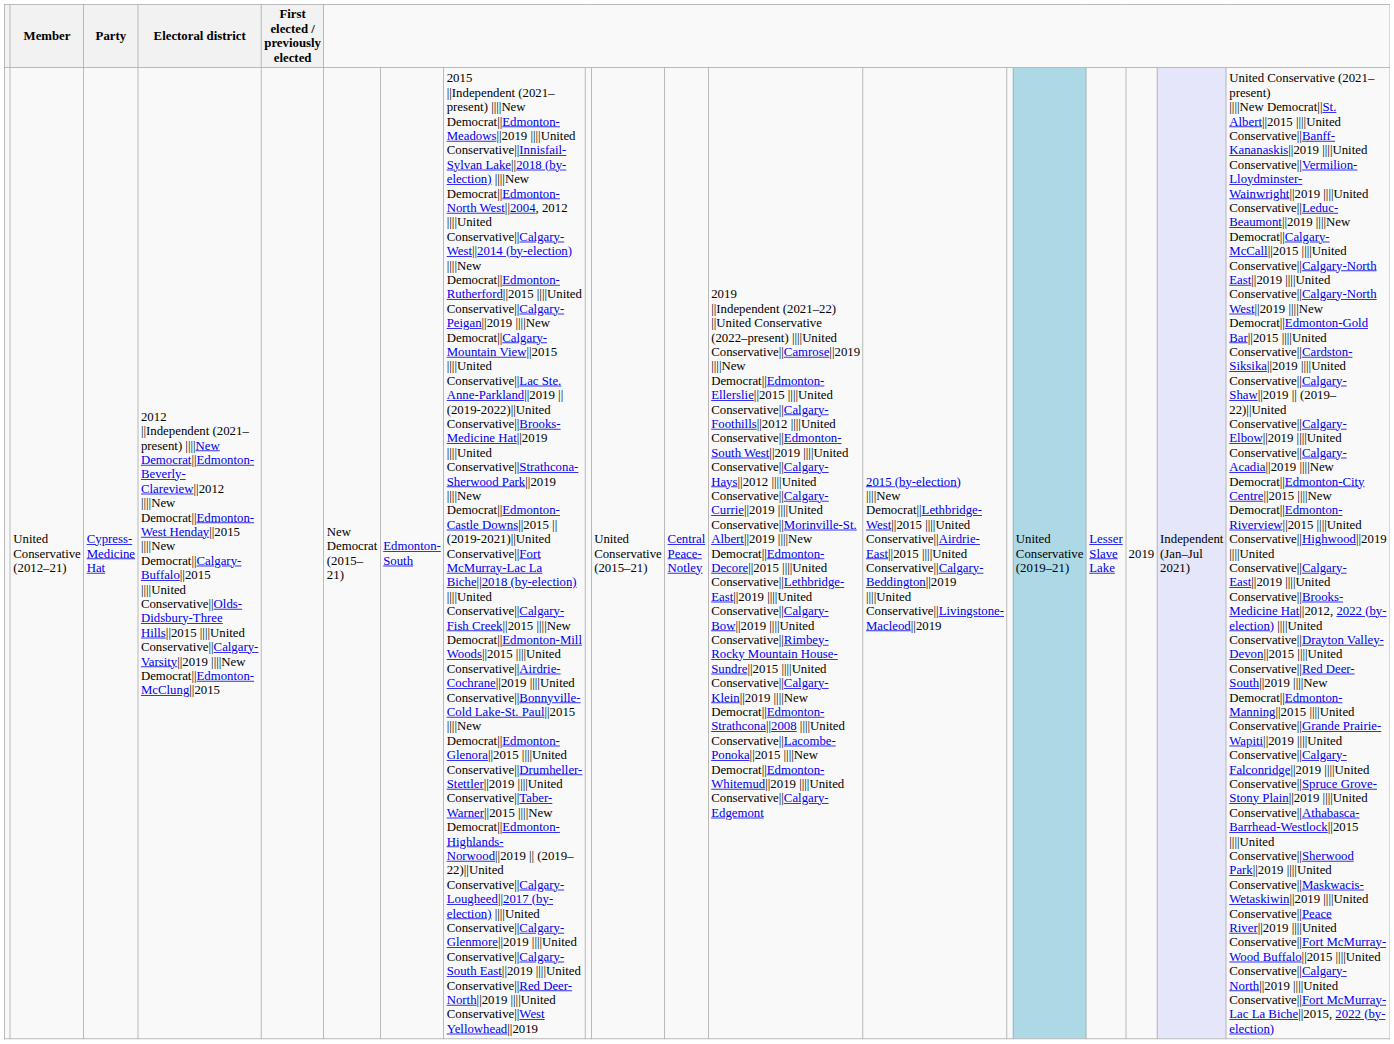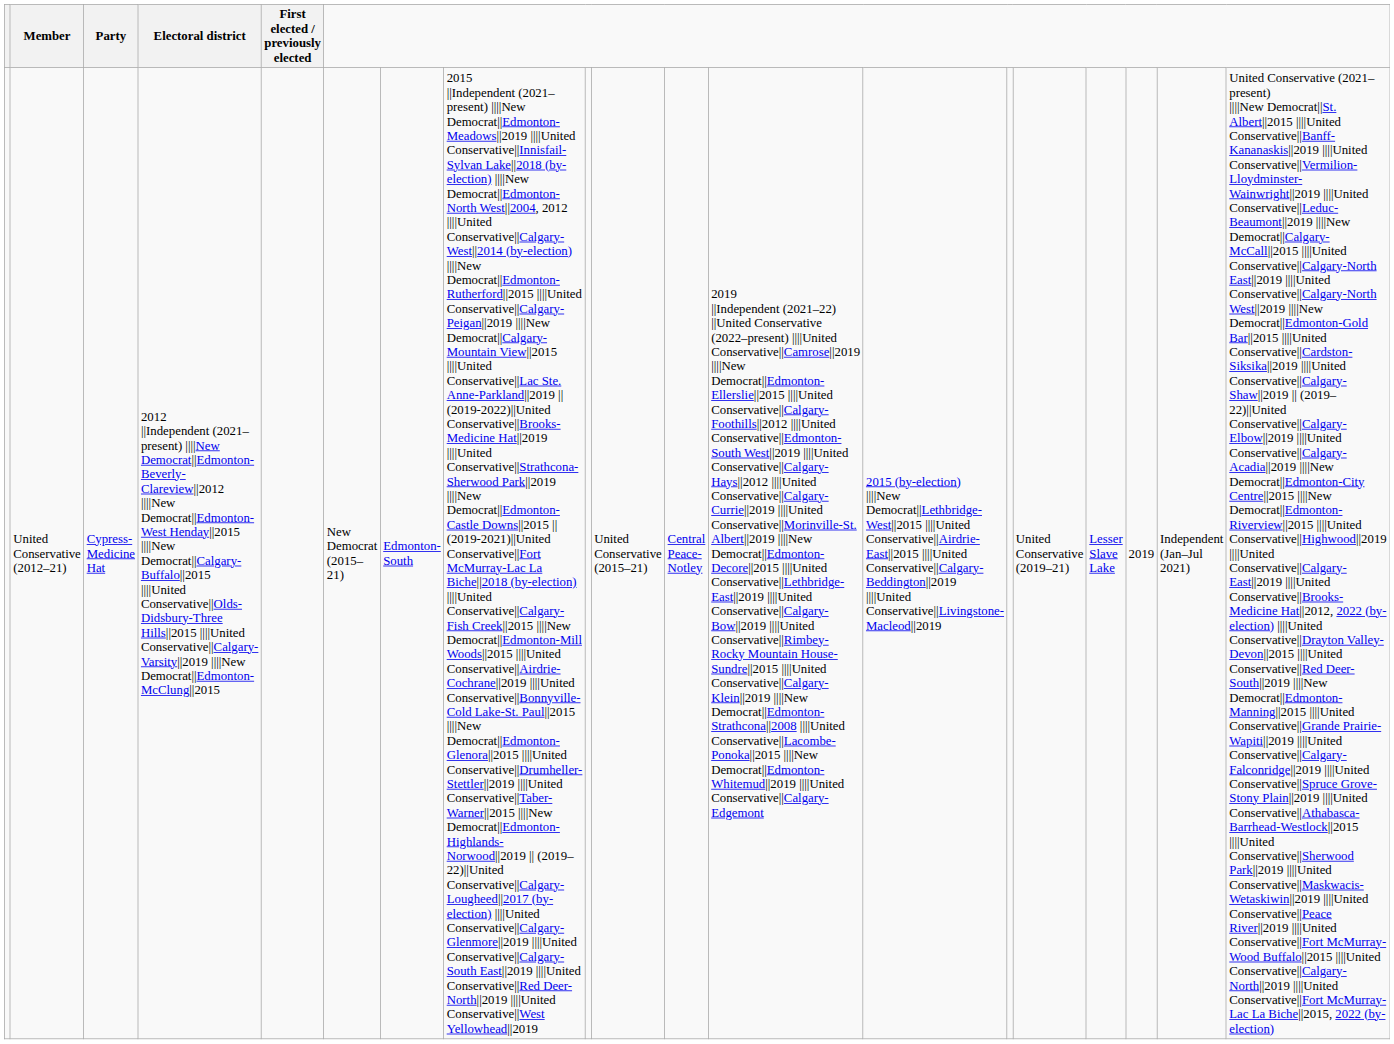United Conservative (2012–21) | column 15: lightblue background -> no background
United Conservative (2012–21) | column 18: lavender background -> no background
